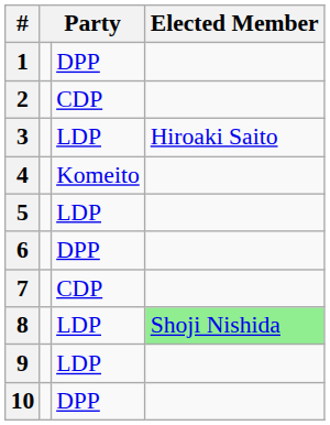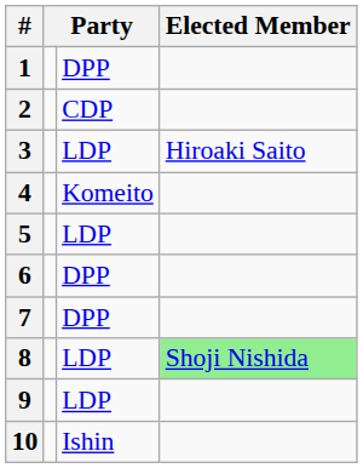7 | column 3: CDP -> DPP
10 | column 3: DPP -> Ishin
